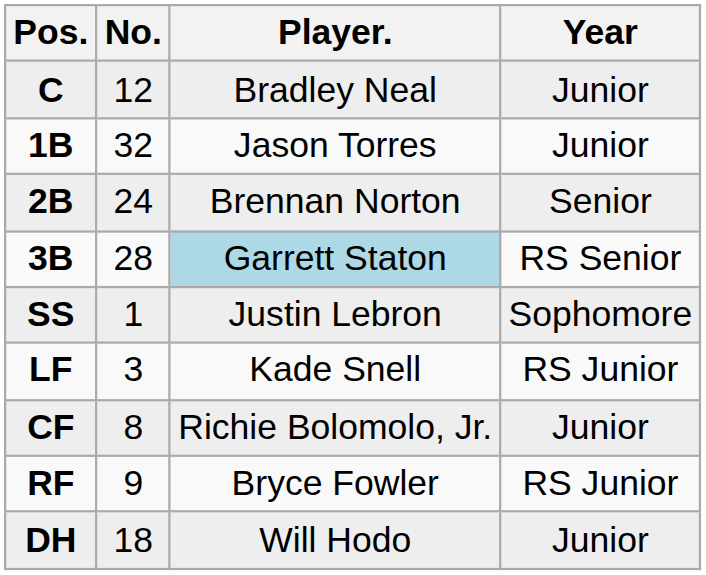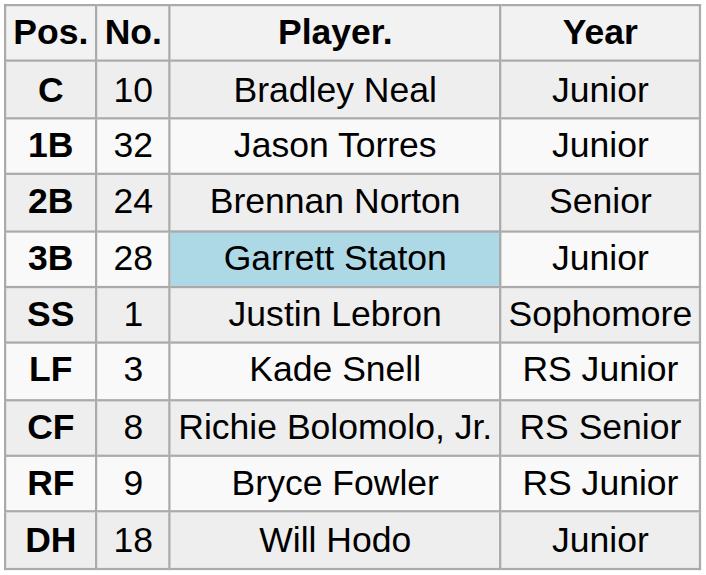C | No.: 12 -> 10
3B | Year: RS Senior -> Junior
CF | Year: Junior -> RS Senior
